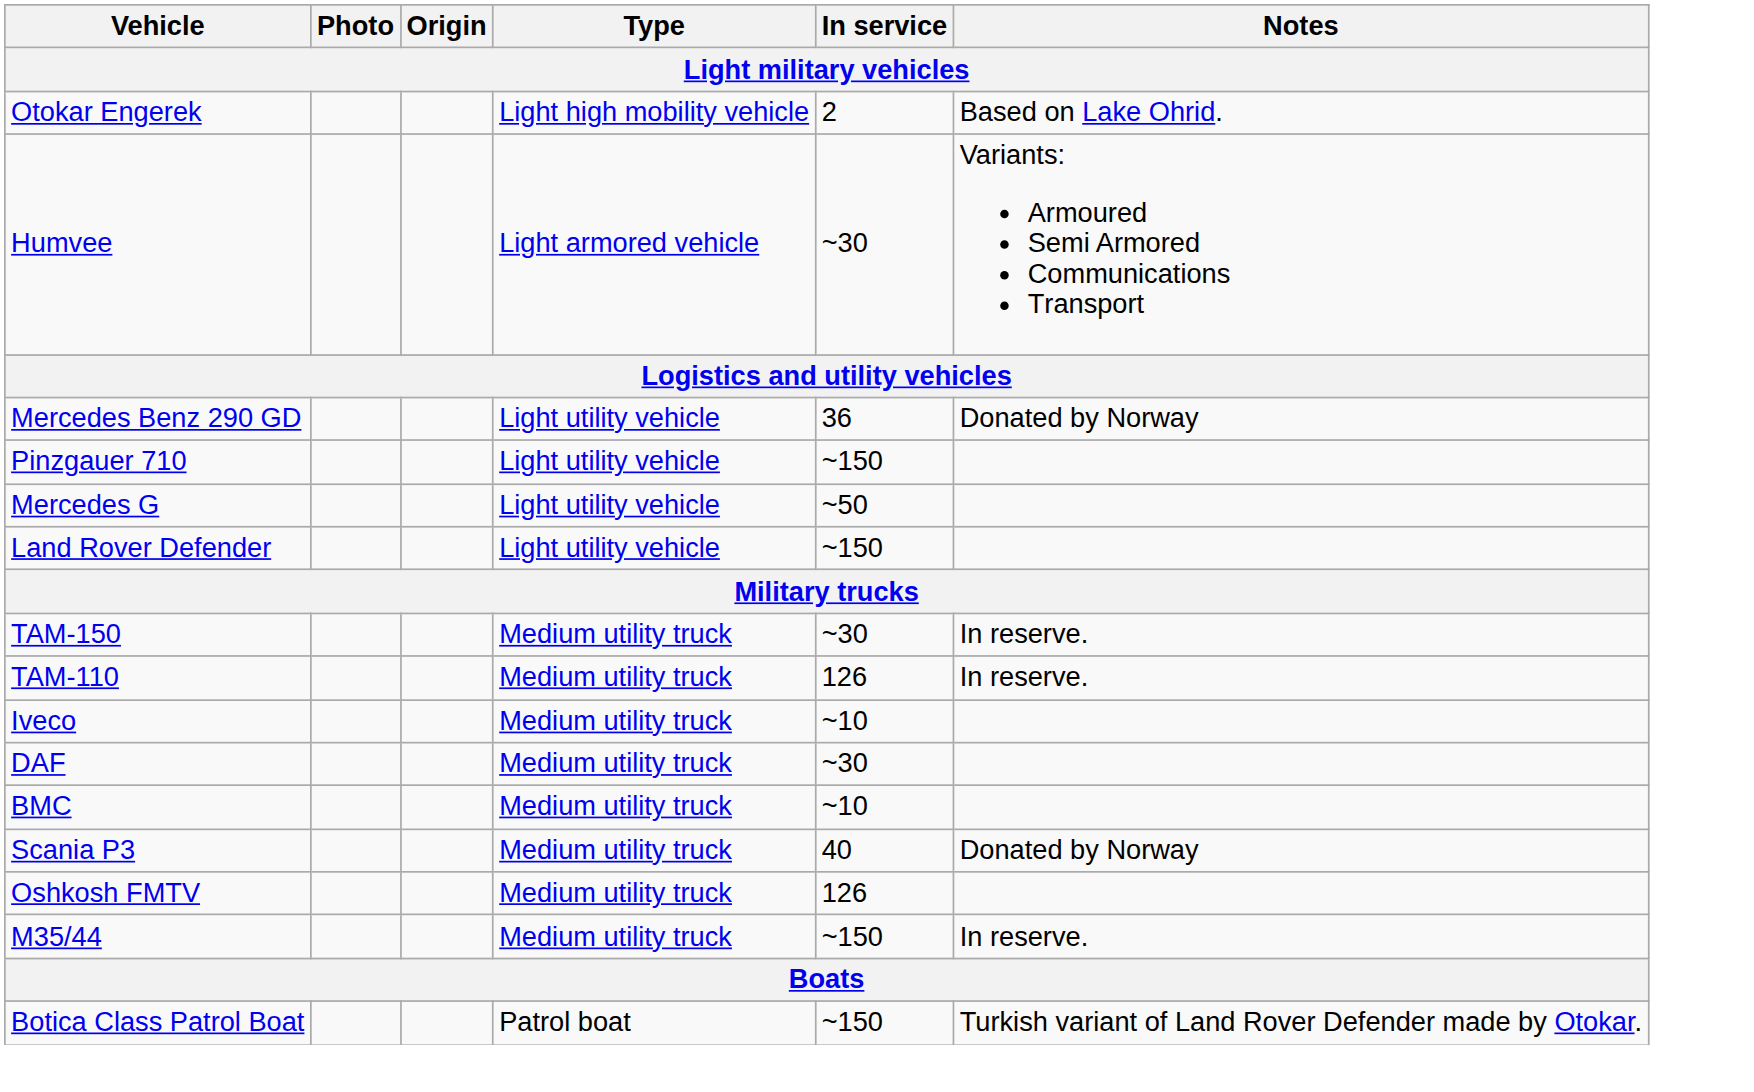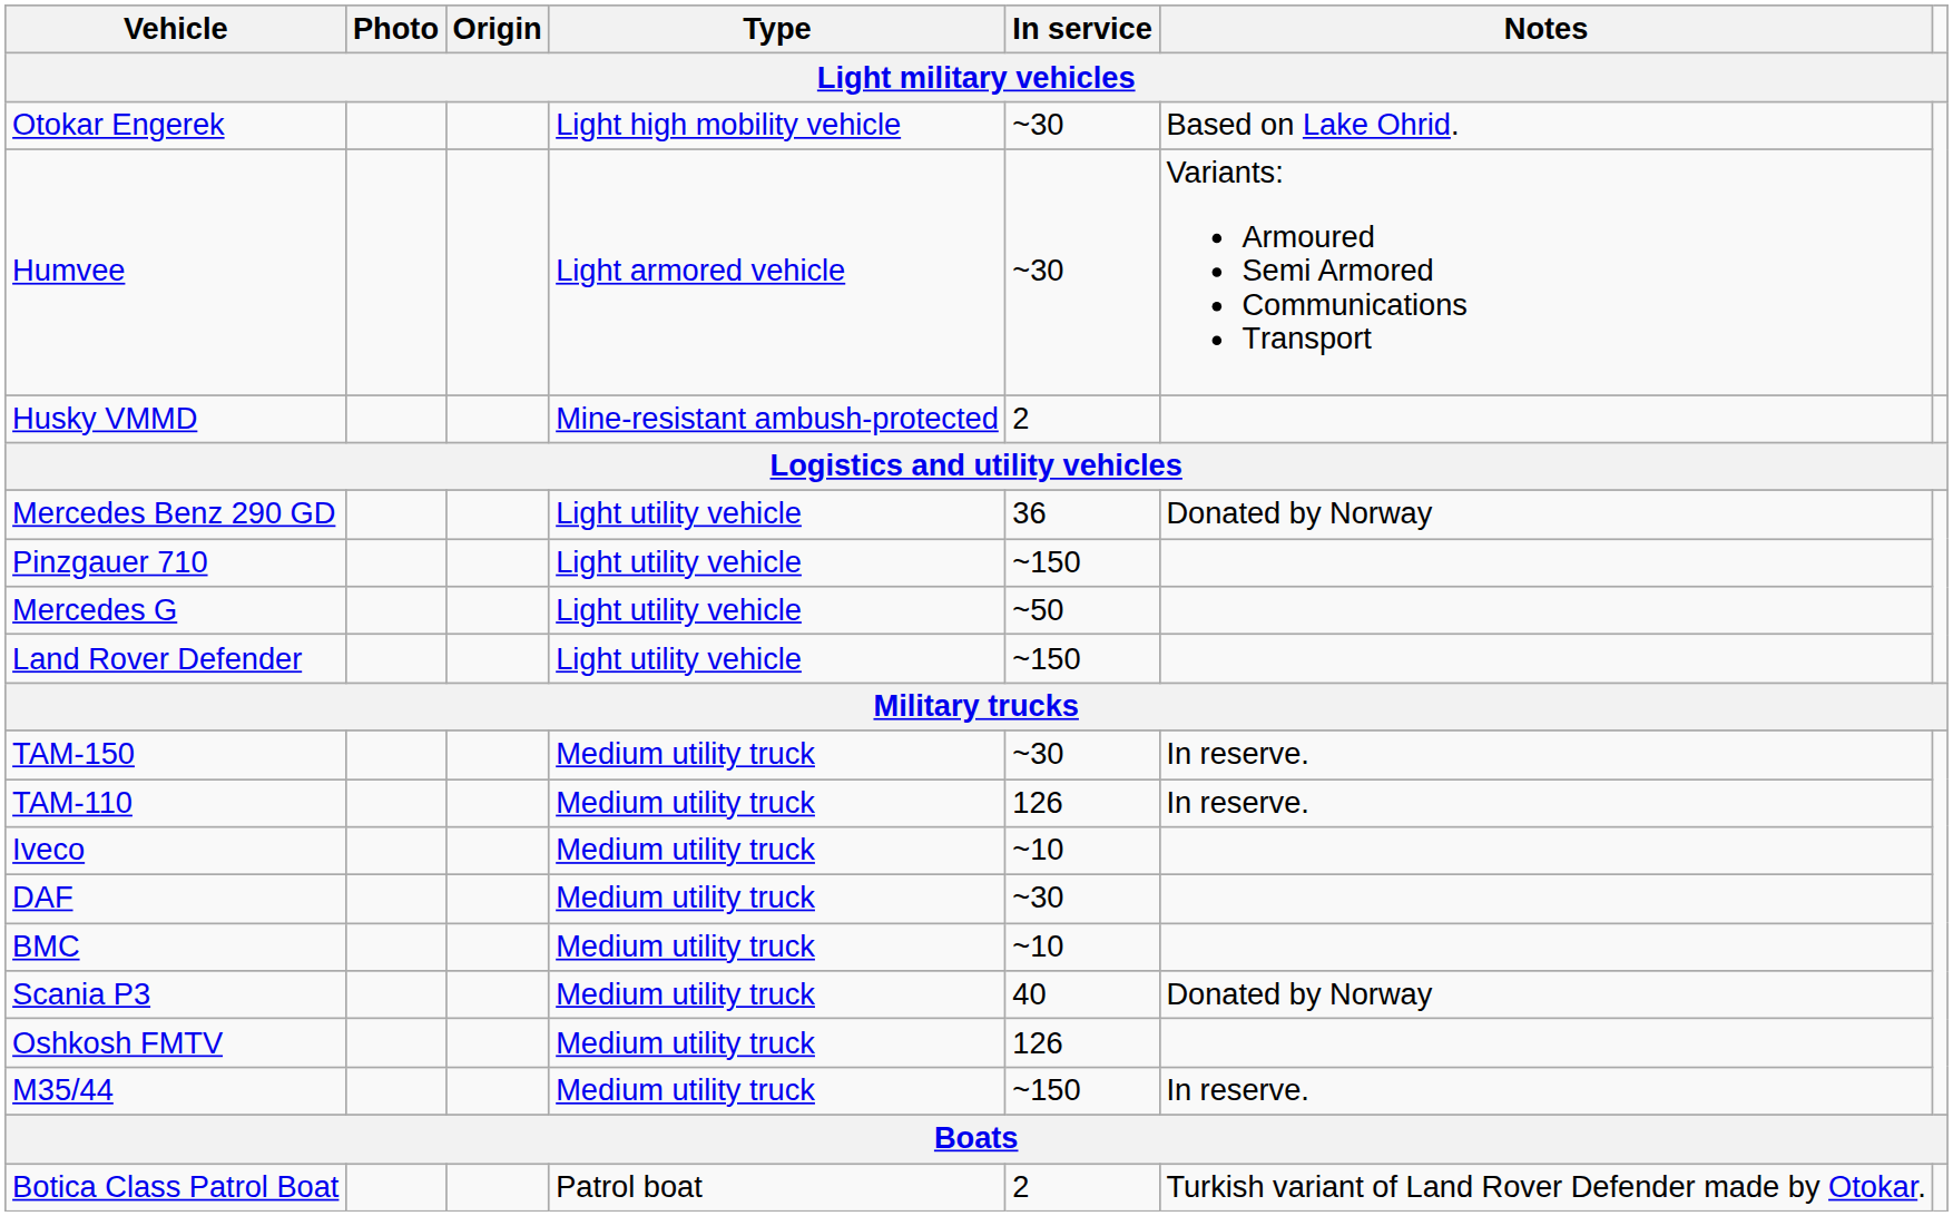Otokar Engerek | In service: 2 -> ~30
+ row: Husky VMMD | Mine-resistant ambush-protected | 2
Botica Class Patrol Boat | In service: ~150 -> 2
